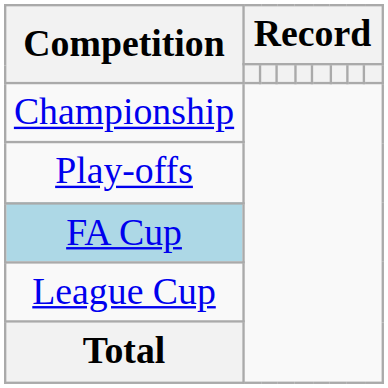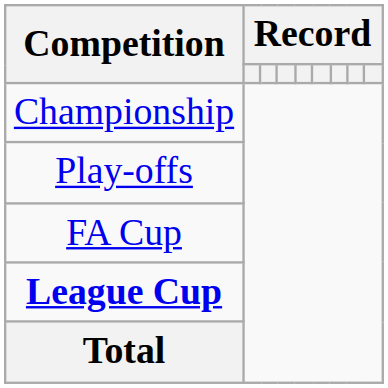FA Cup | Competition: lightblue background -> no background
League Cup | Competition: normal -> bold
